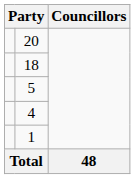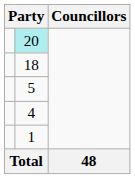20 | column 2: no background -> paleturquoise background
